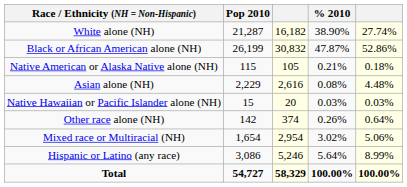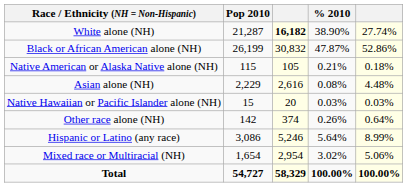White alone (NH) | column 3: normal -> bold
rows swapped: Mixed race or Multiracial (NH) <-> Hispanic or Latino (any race)
